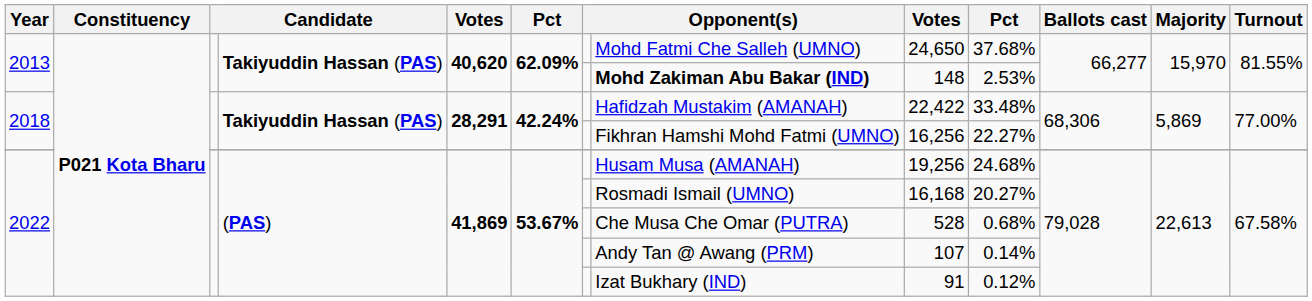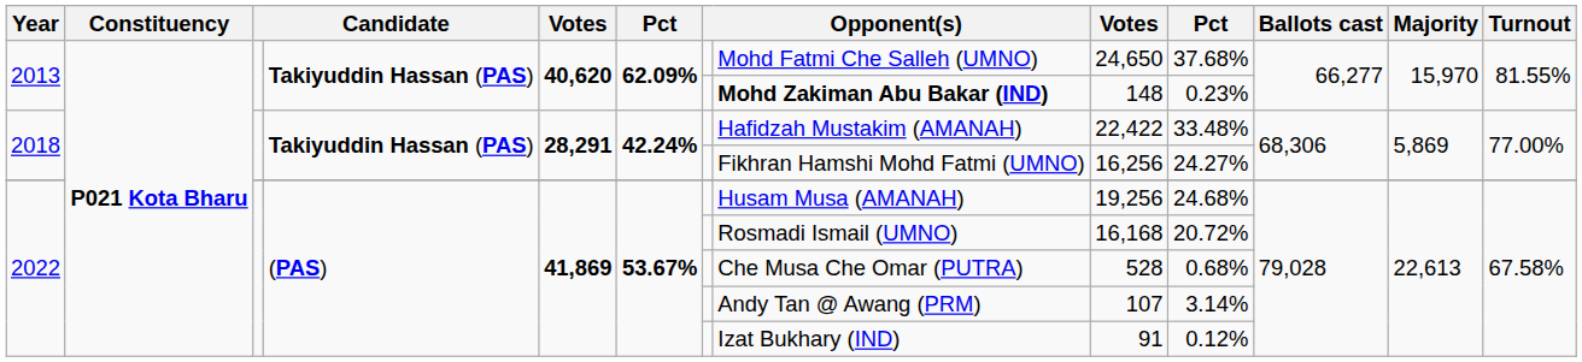row 3 | column 10: 2.53% -> 0.23%
row 5 | column 10: 22.27% -> 24.27%
row 7 | column 10: 20.27% -> 20.72%
row 9 | column 10: 0.14% -> 3.14%
